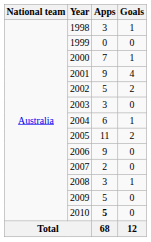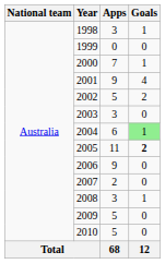2004 | Goals: no background -> lightgreen background
2005 | Goals: normal -> bold
2010 | Apps: bold -> normal
